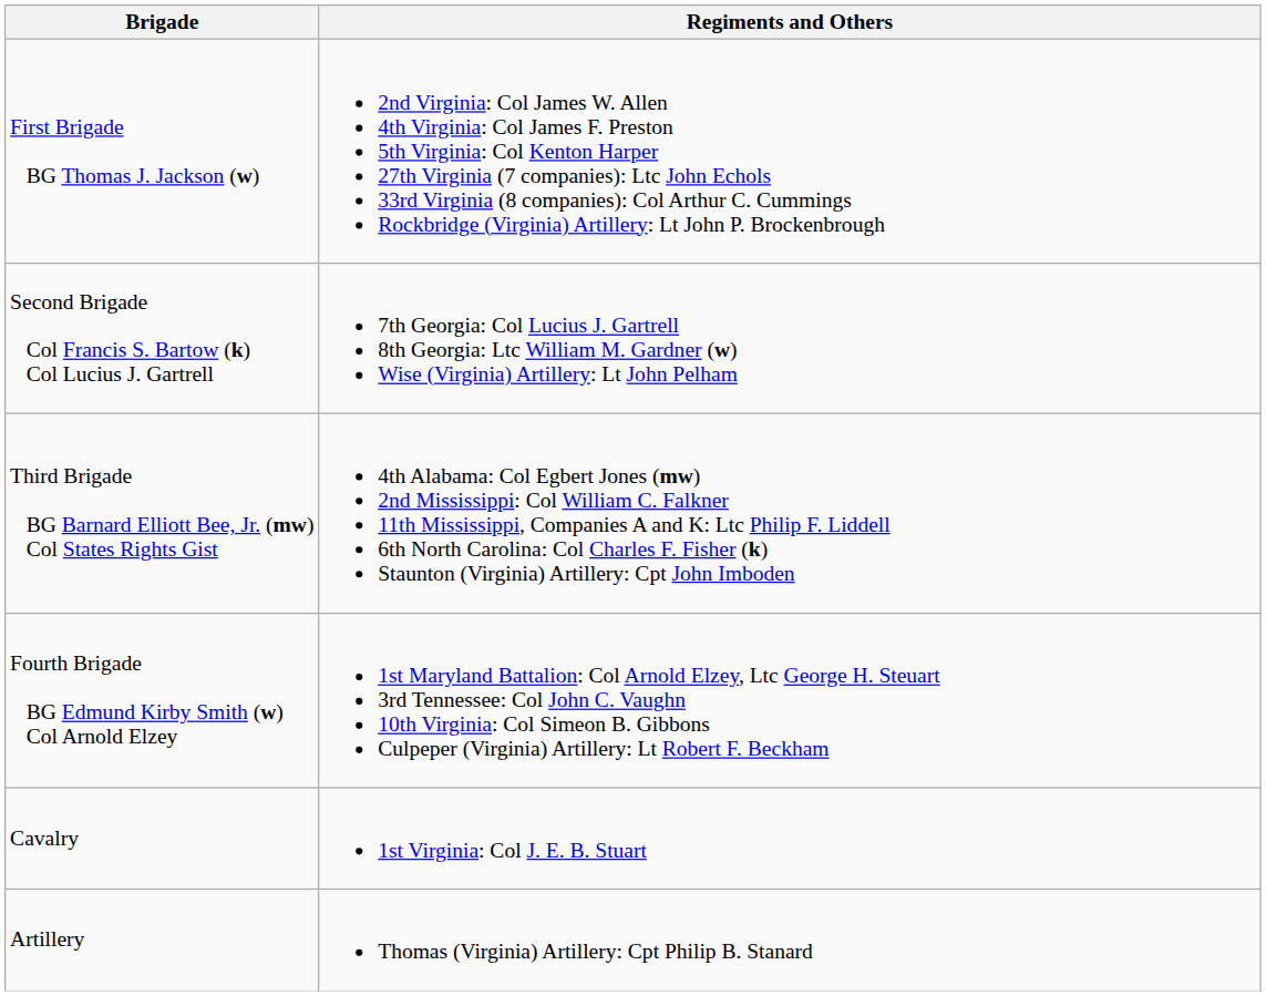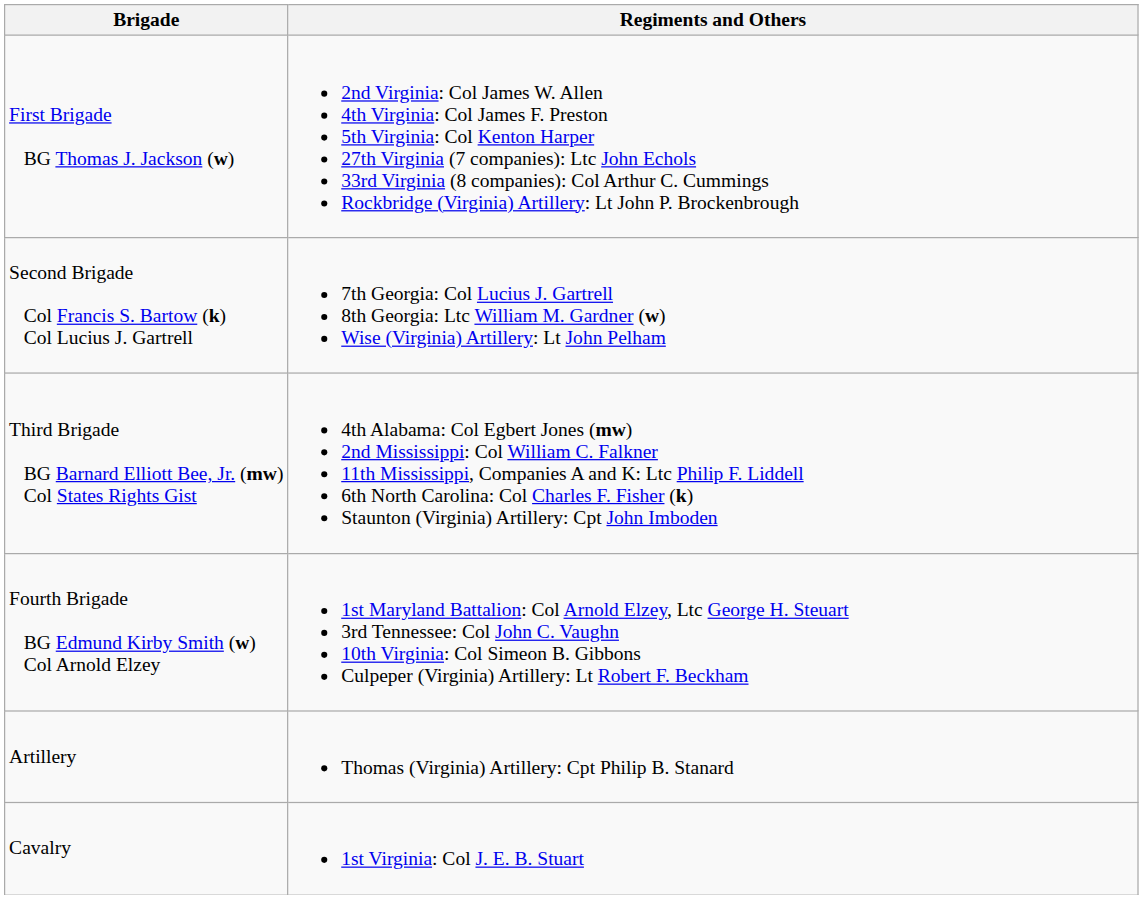rows swapped: Artillery <-> Cavalry
